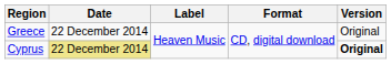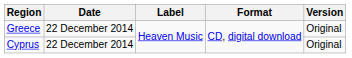Cyprus | Date: khaki background -> no background
Cyprus | Version: bold -> normal
